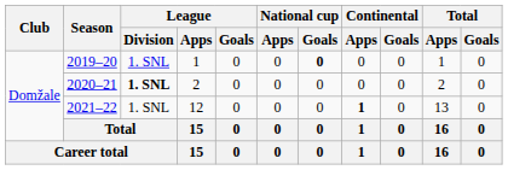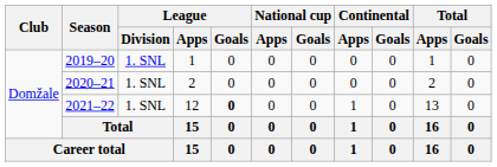2019–20 | National cup / Goals: bold -> normal
2020–21 | League / Division: bold -> normal
2021–22 | League / Goals: normal -> bold
2021–22 | Continental / Apps: bold -> normal
